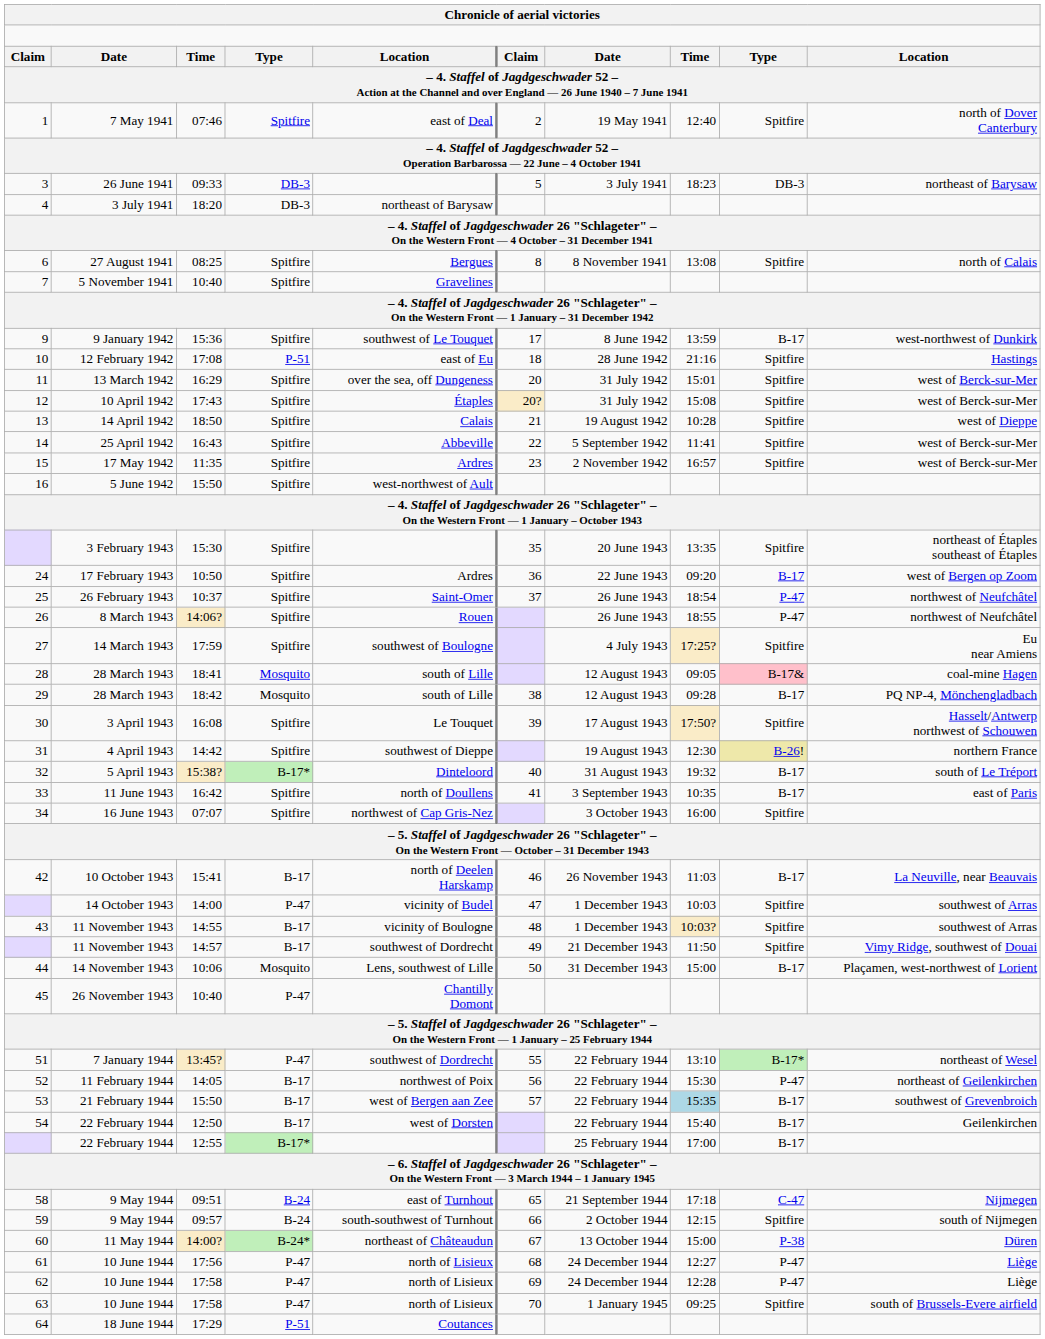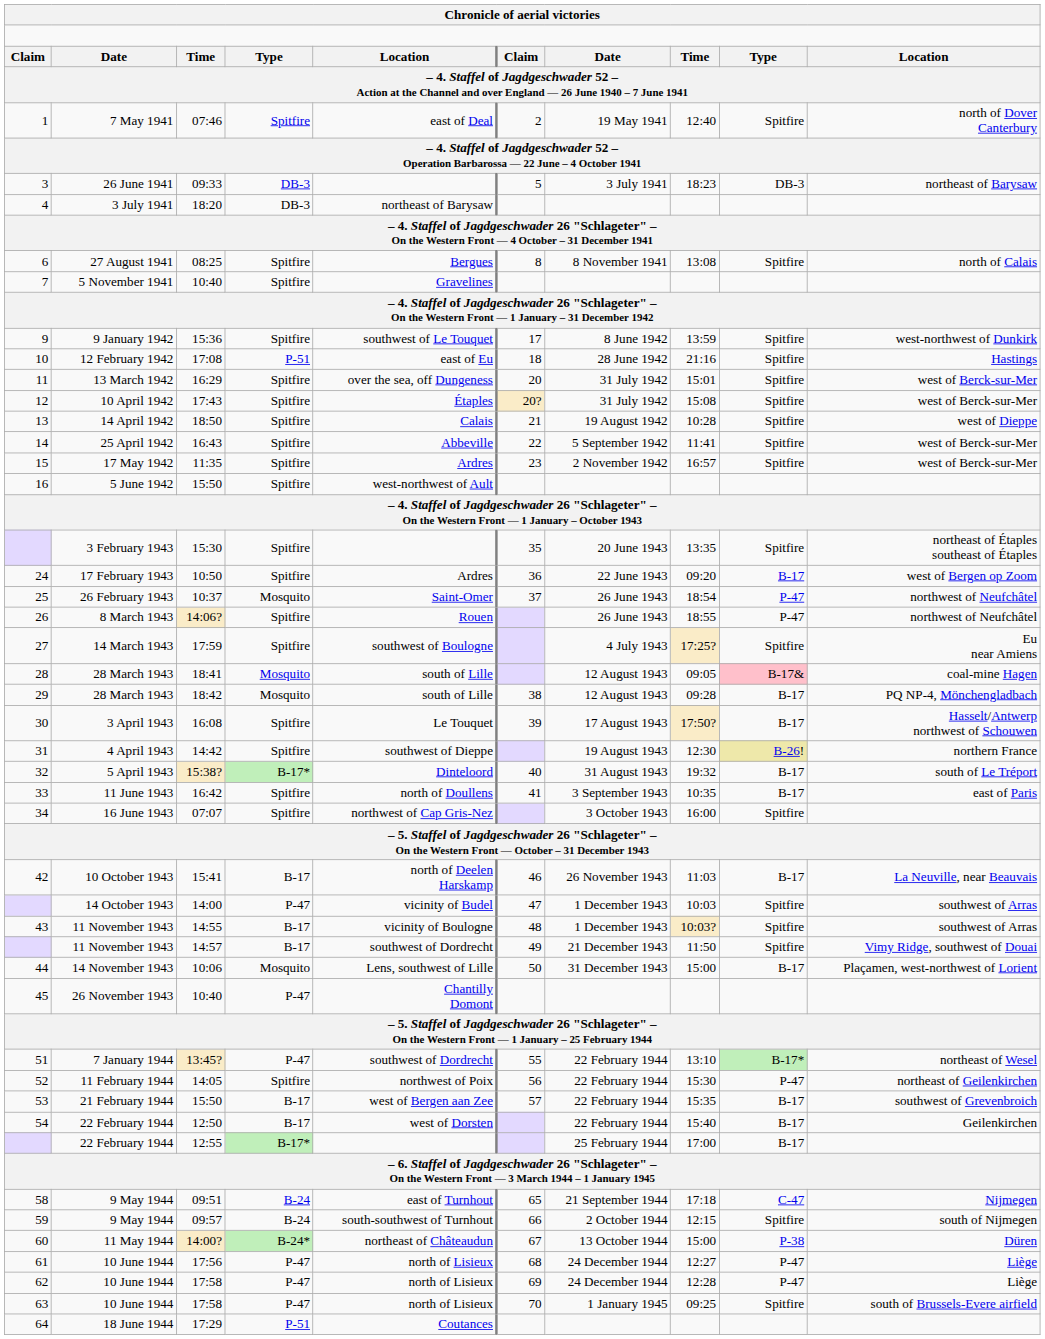15:36 | column 9: B-17 -> Spitfire
10:37 | column 4: Spitfire -> Mosquito
16:08 | column 9: Spitfire -> B-17
14:05 | column 4: B-17 -> Spitfire
53 / 15:50 | column 8: lightblue background -> no background
